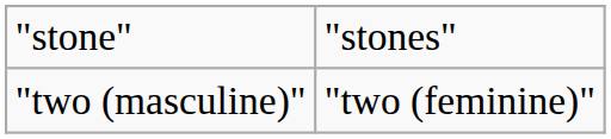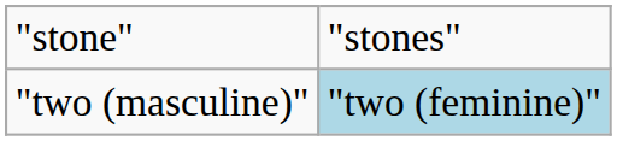"two (masculine)" | column 2: no background -> lightblue background
